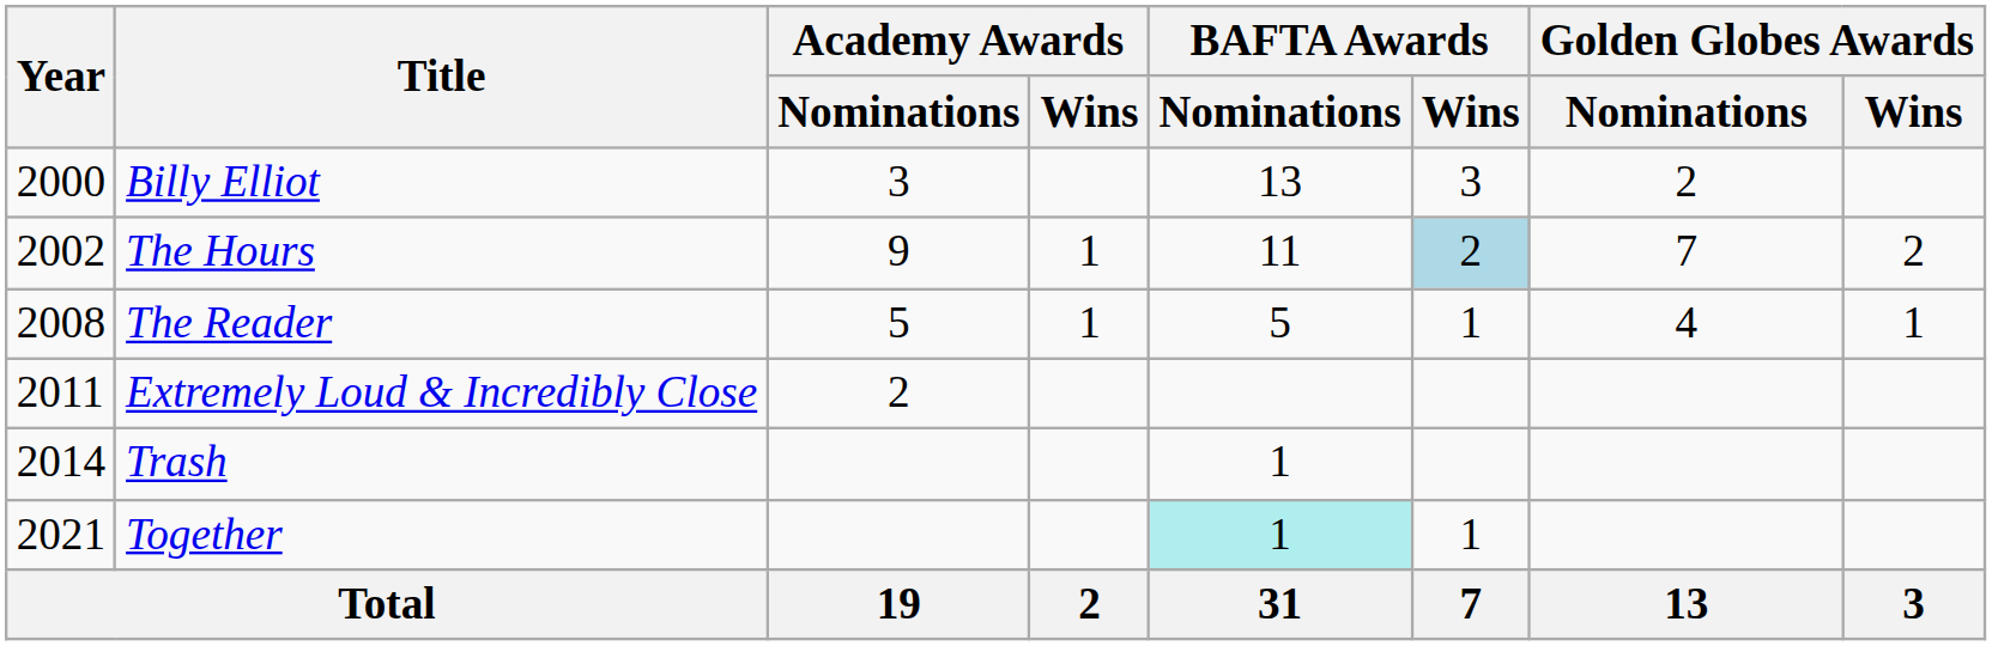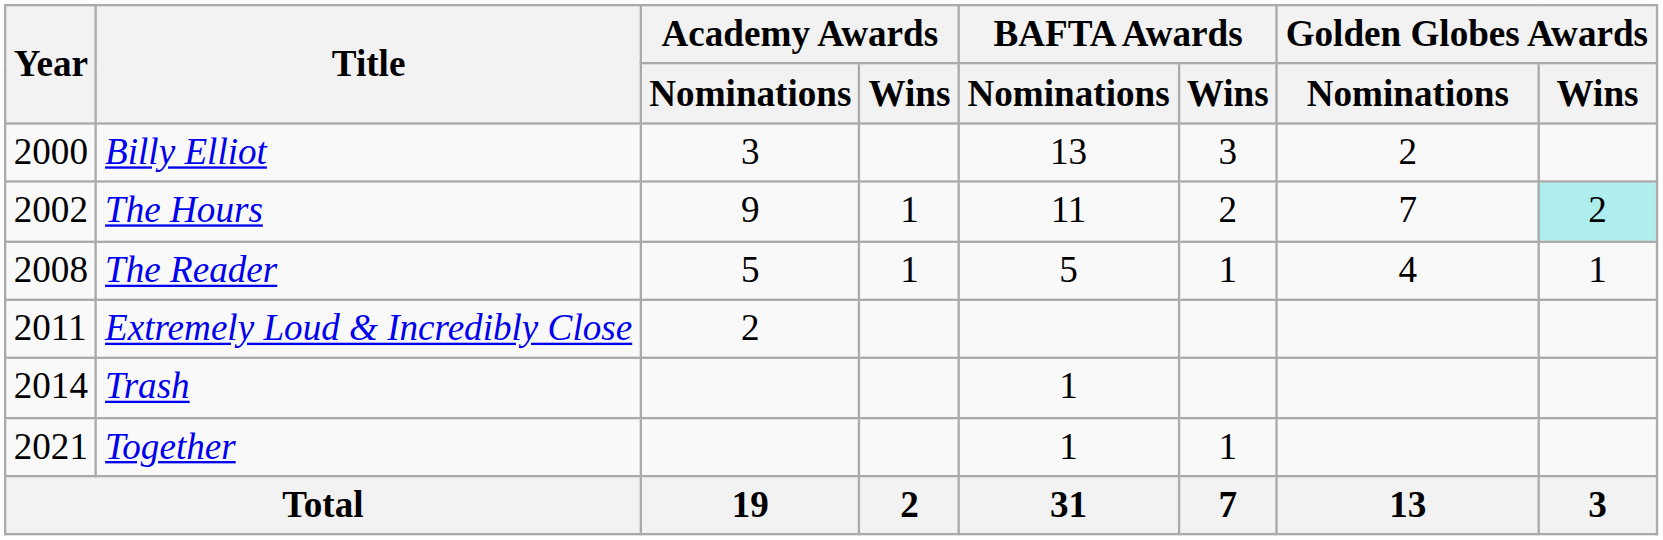The Hours | BAFTA Awards / Wins: lightblue background -> no background
The Hours | Golden Globes Awards / Wins: no background -> paleturquoise background
Together | BAFTA Awards / Nominations: paleturquoise background -> no background
